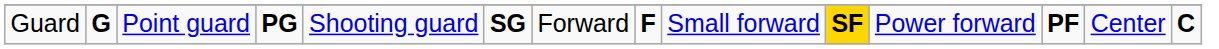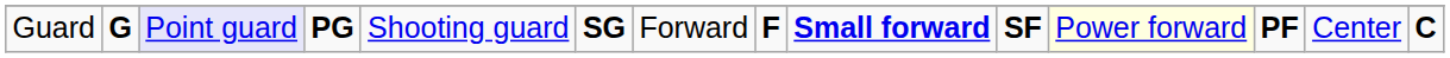Guard | column 3: no background -> lavender background
Guard | column 9: normal -> bold
Guard | column 10: gold background -> no background
Guard | column 11: no background -> lightyellow background
